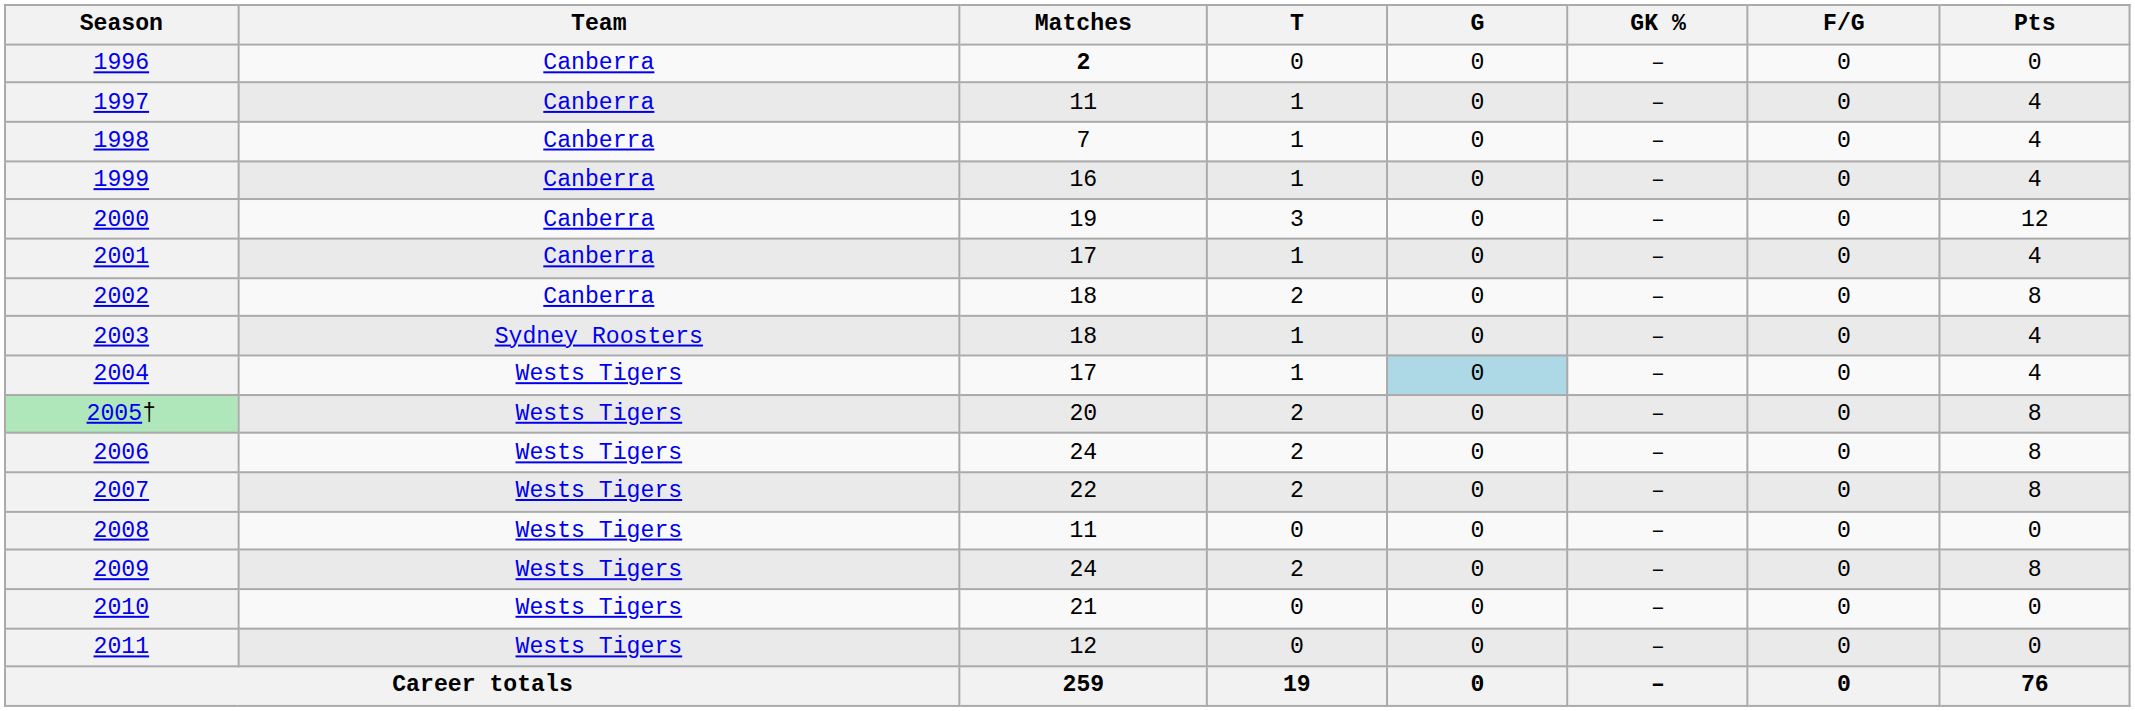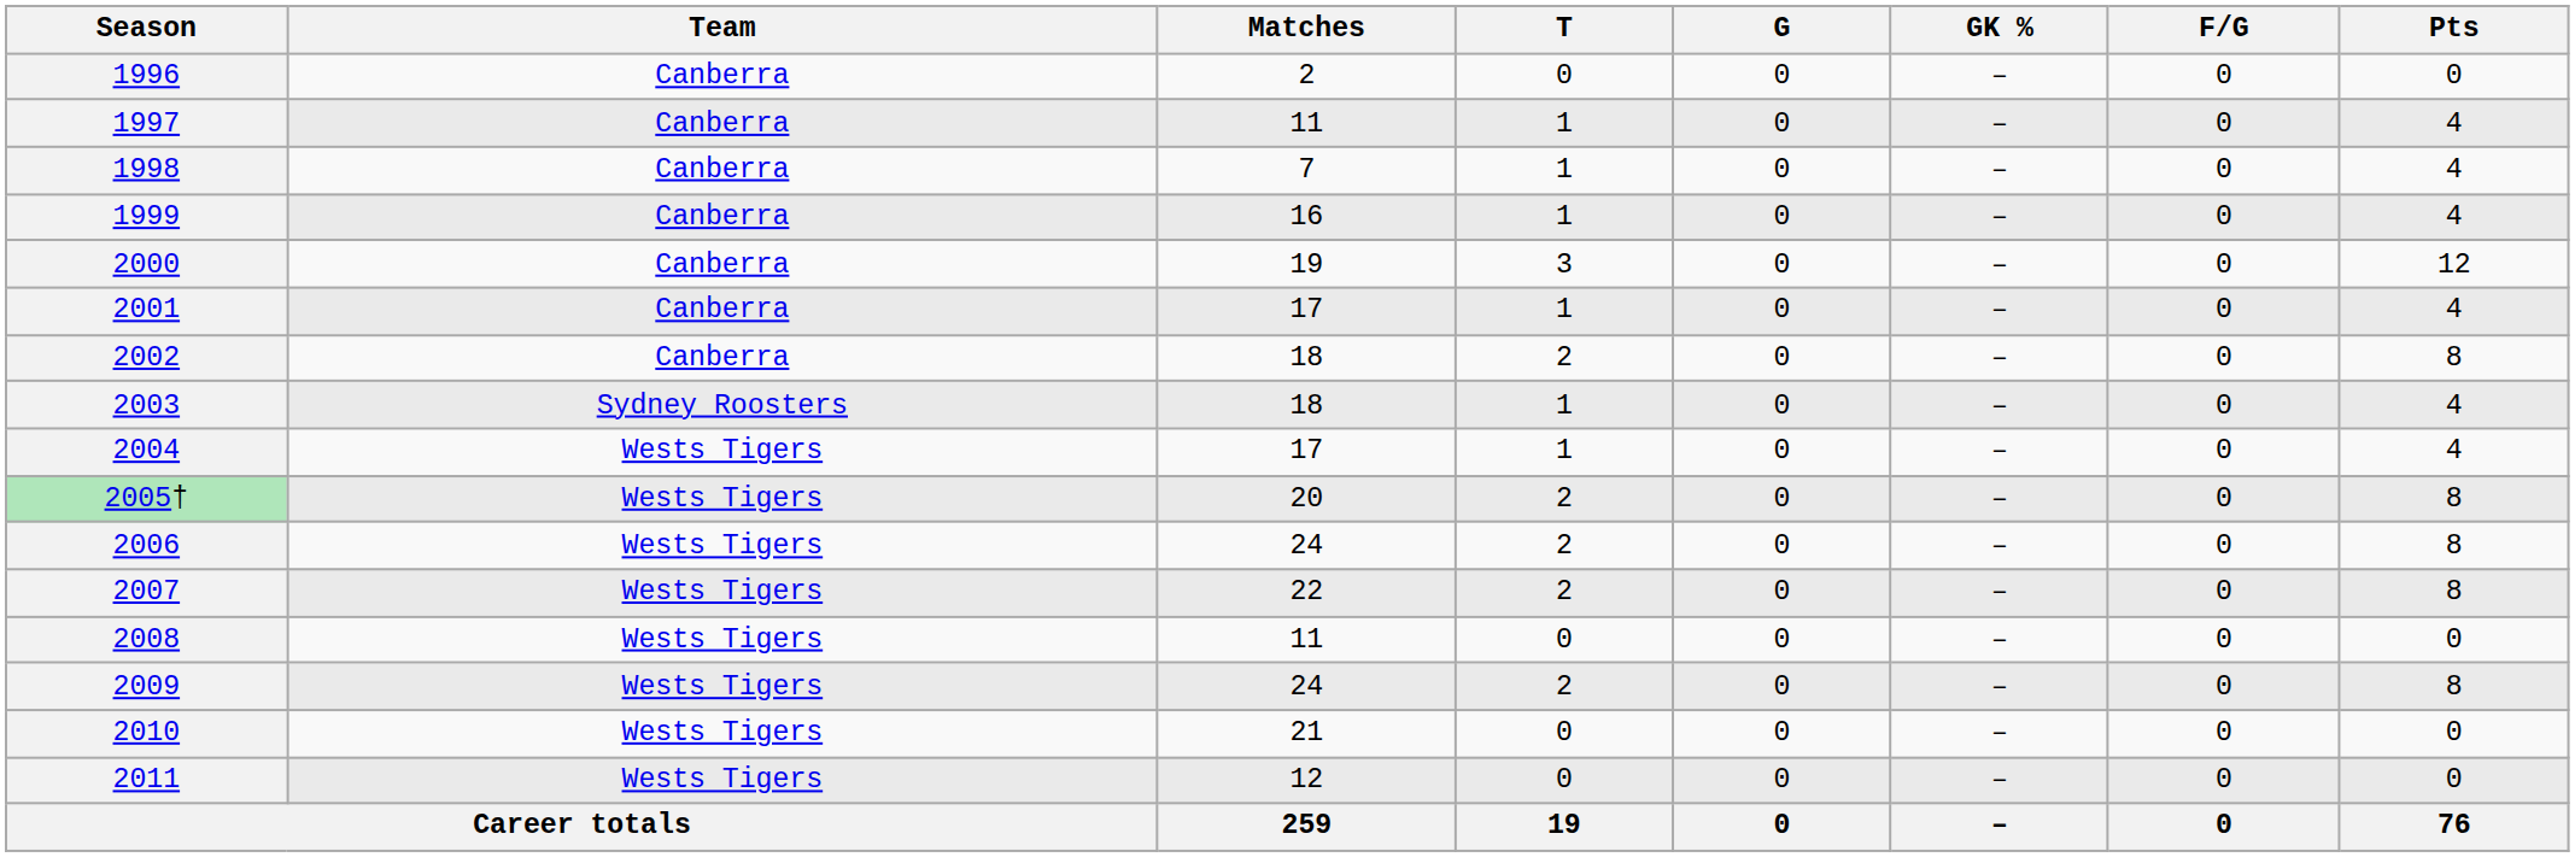1996 | Matches: bold -> normal
2004 | G: lightblue background -> no background
